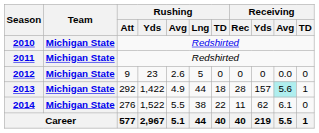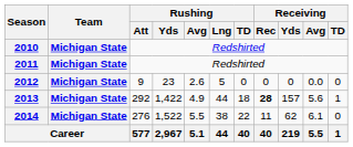2013 | Receiving / Rec: normal -> bold
2013 | Receiving / Avg: paleturquoise background -> no background
